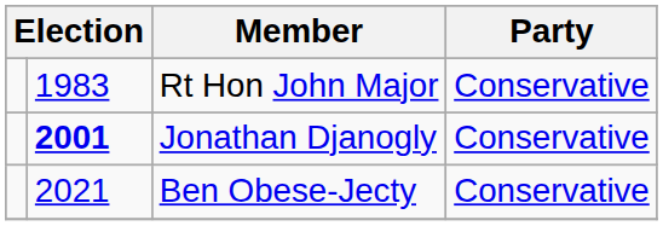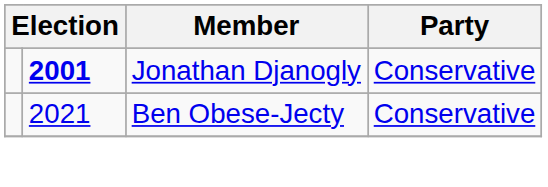- row: 1983 | Rt Hon John Major | Conservative
